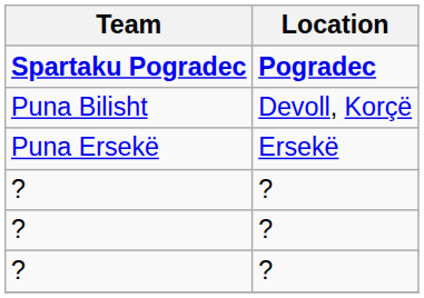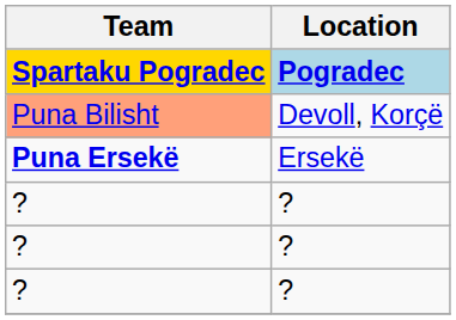row 2 | Team: no background -> gold background
row 2 | Location: no background -> lightblue background
row 3 | Team: no background -> lightsalmon background
row 4 | Team: normal -> bold
